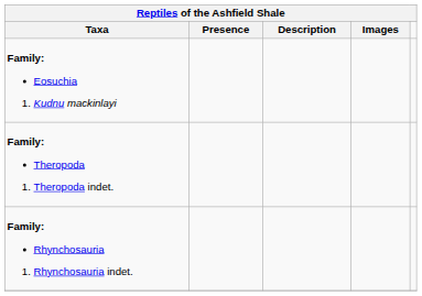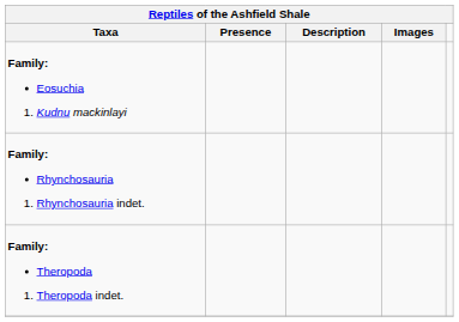rows swapped: Family: Rhynchosauria Rhynchosauria indet. <-> Family: Theropoda Theropoda indet.
